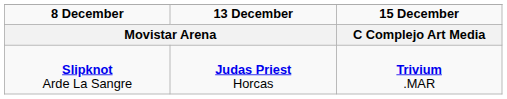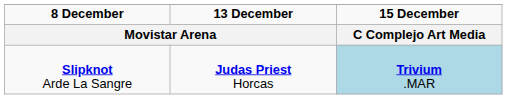Slipknot Arde La Sangre | 15 December / C Complejo Art Media: no background -> lightblue background
